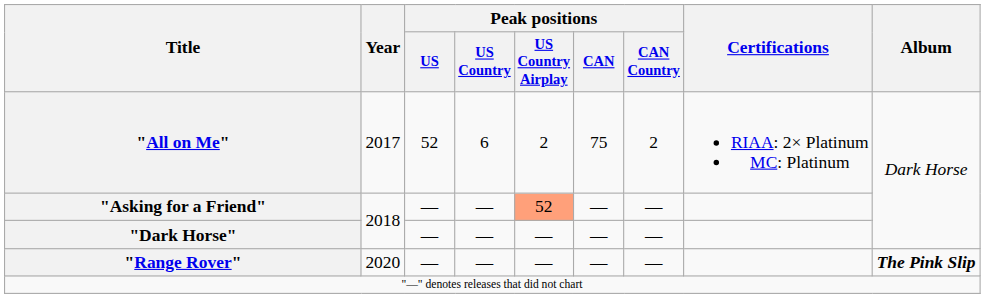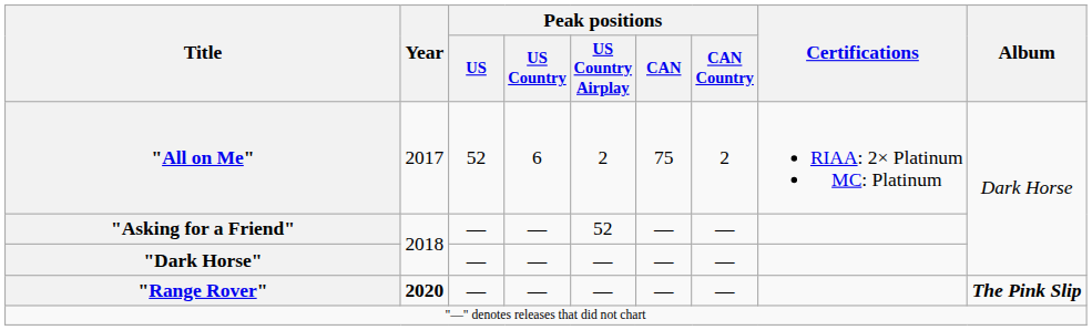"Asking for a Friend" | Peak positions / US Country Airplay: lightsalmon background -> no background
"Range Rover" | Year: normal -> bold
